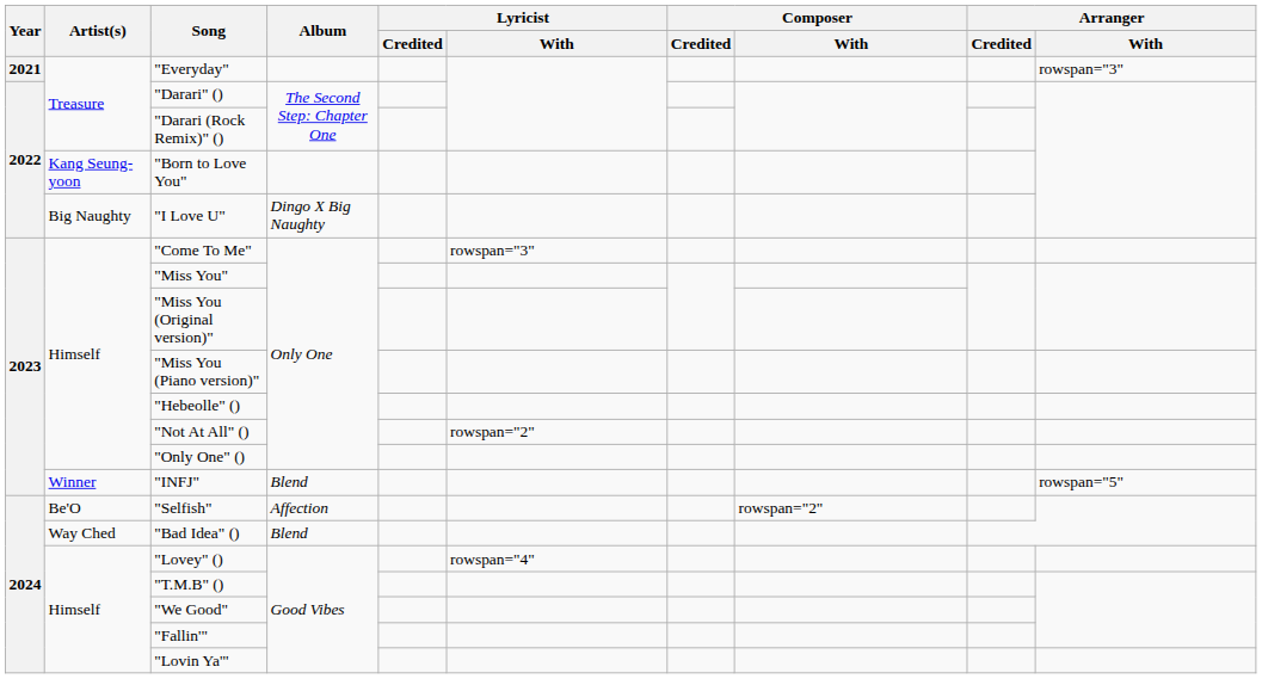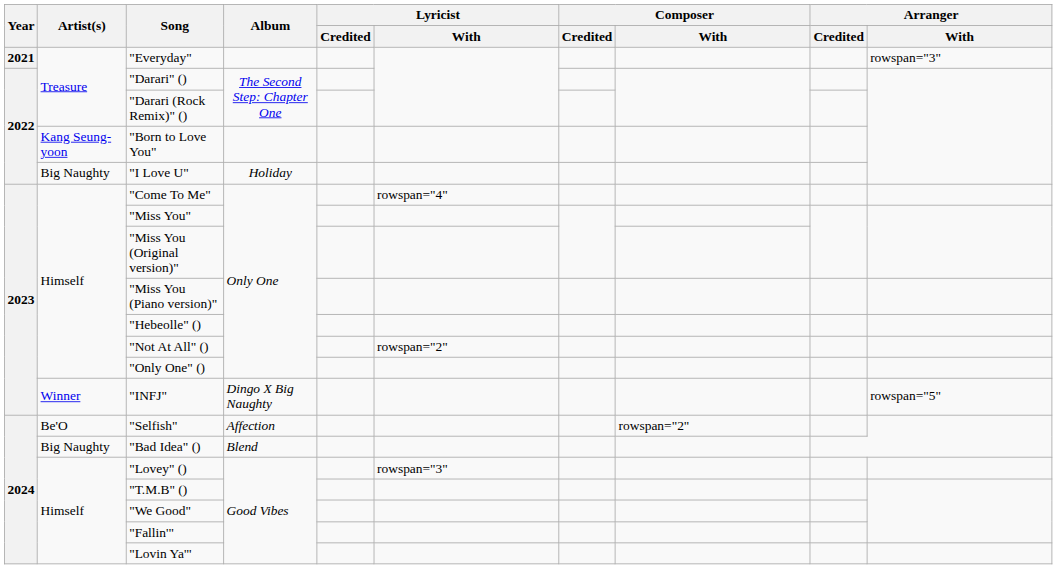"I Love U" | Album: Dingo X Big Naughty -> Holiday
"Come To Me" | Lyricist / With: rowspan="3" -> rowspan="4"
"INFJ" | Album: Blend -> Dingo X Big Naughty
"Bad Idea" () | Artist(s): Way Ched -> Big Naughty
"Lovey" () | Lyricist / With: rowspan="4" -> rowspan="3"
